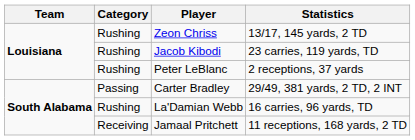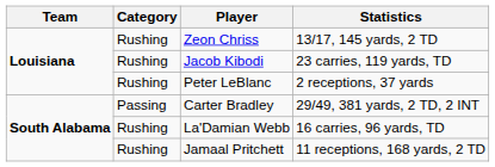Jamaal Pritchett | Category: Receiving -> Rushing
